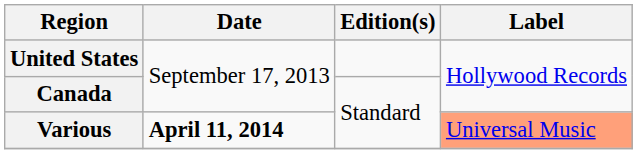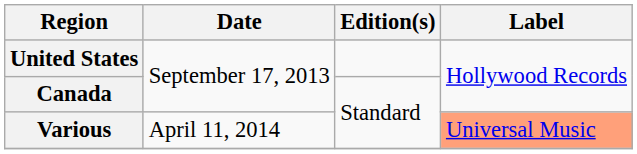Various | Date: bold -> normal
